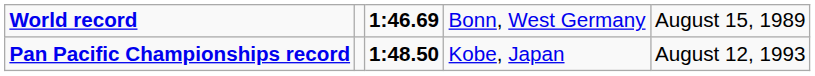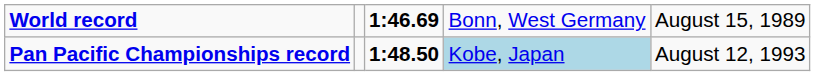Pan Pacific Championships record | column 4: no background -> lightblue background
